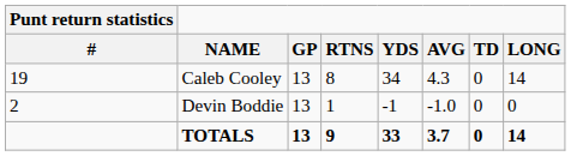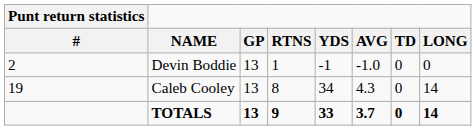rows swapped: Caleb Cooley <-> Devin Boddie
